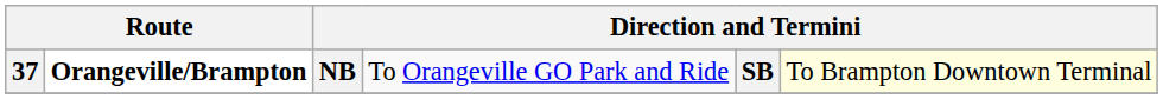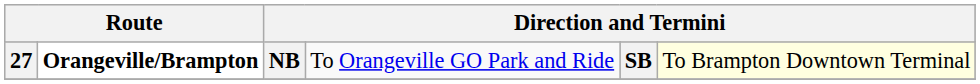NB | column 1: 37 -> 27
